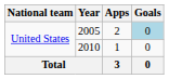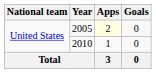2005 | Apps: no background -> lightyellow background
2005 | Goals: lightblue background -> no background
